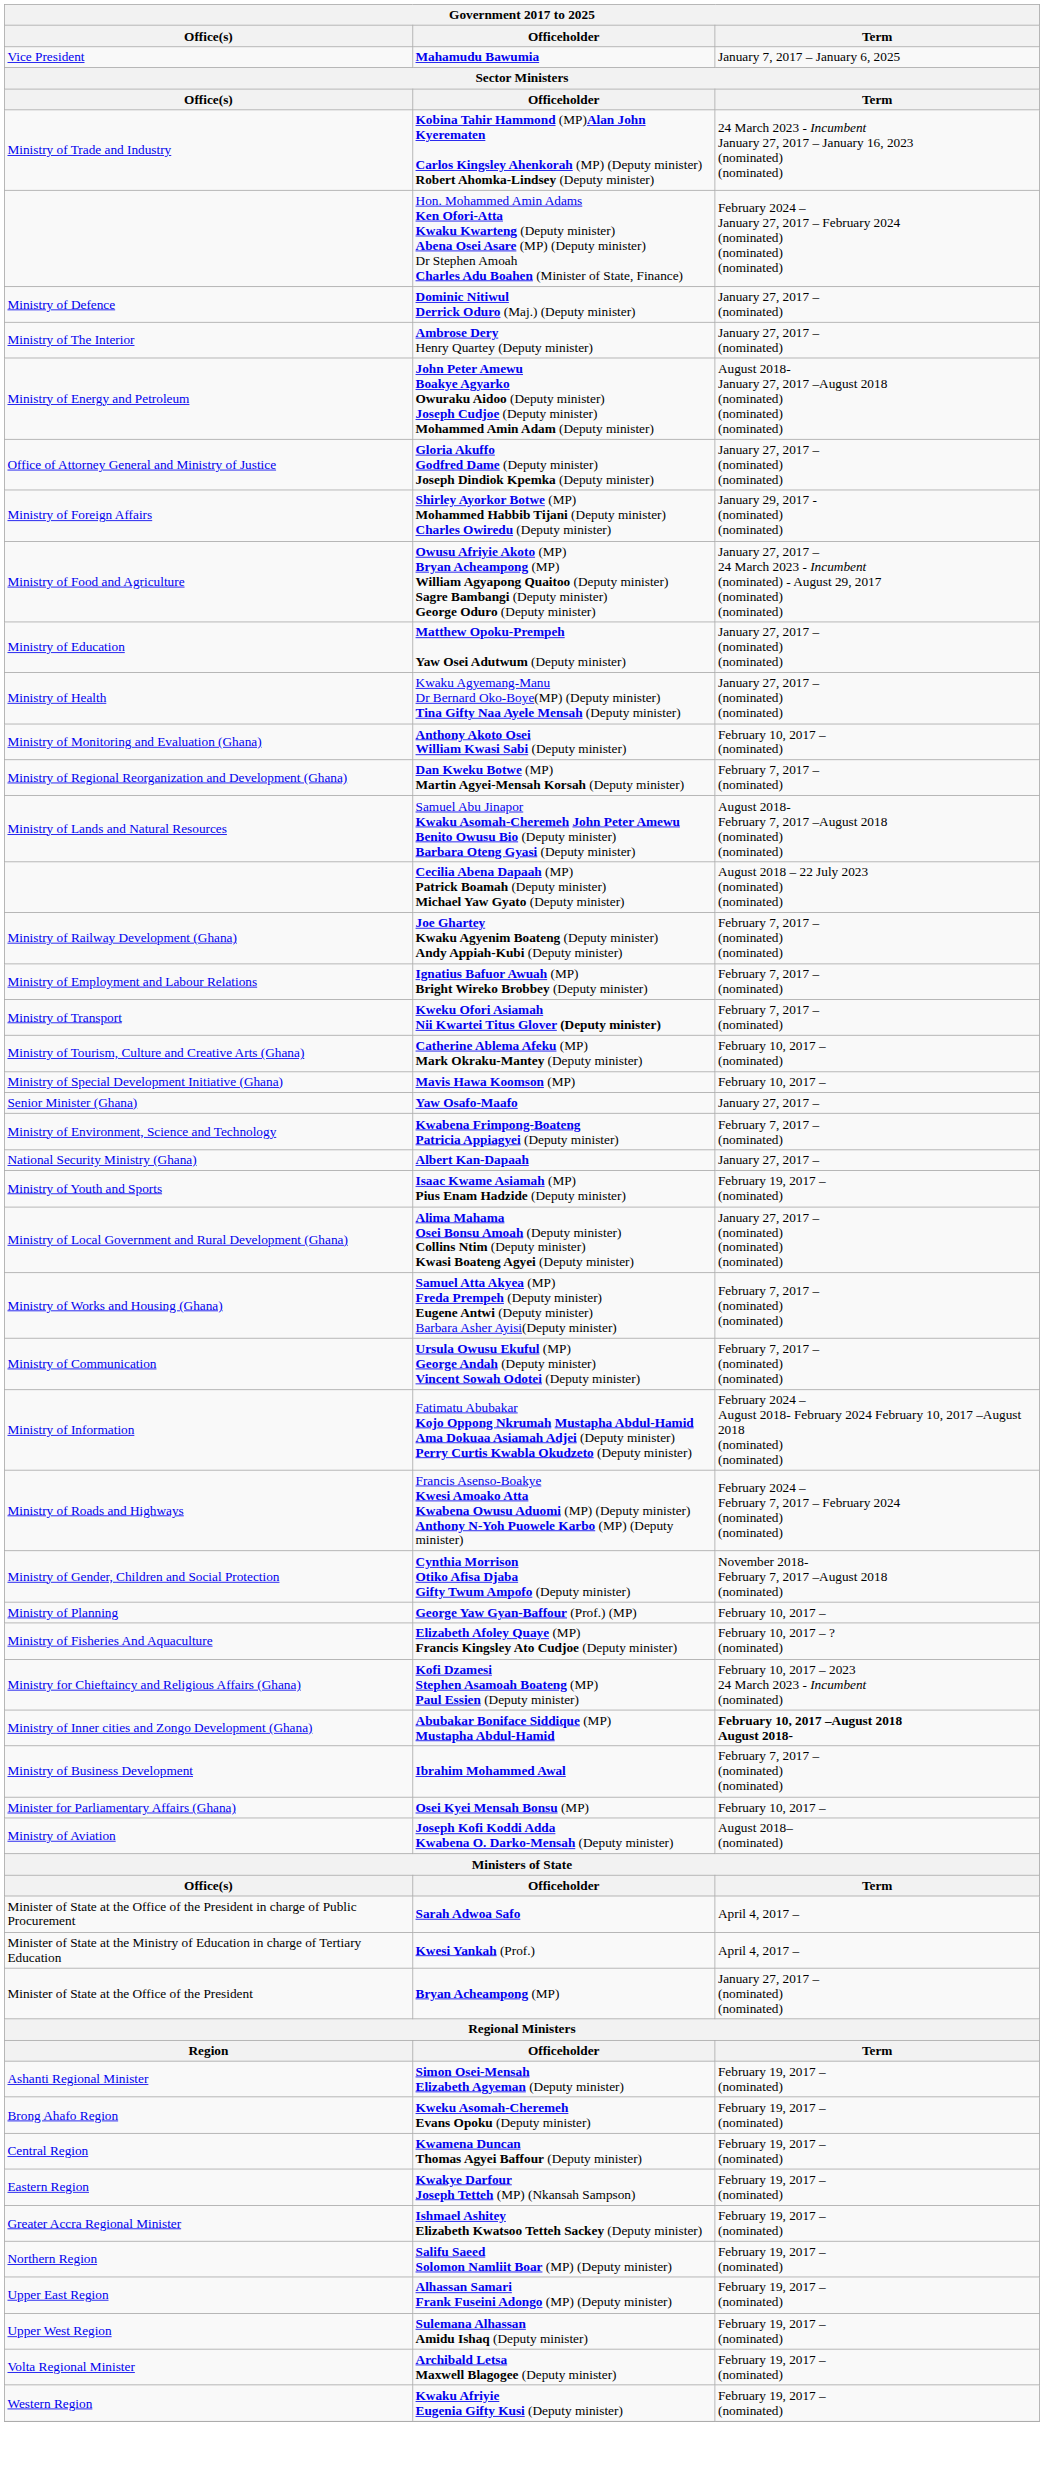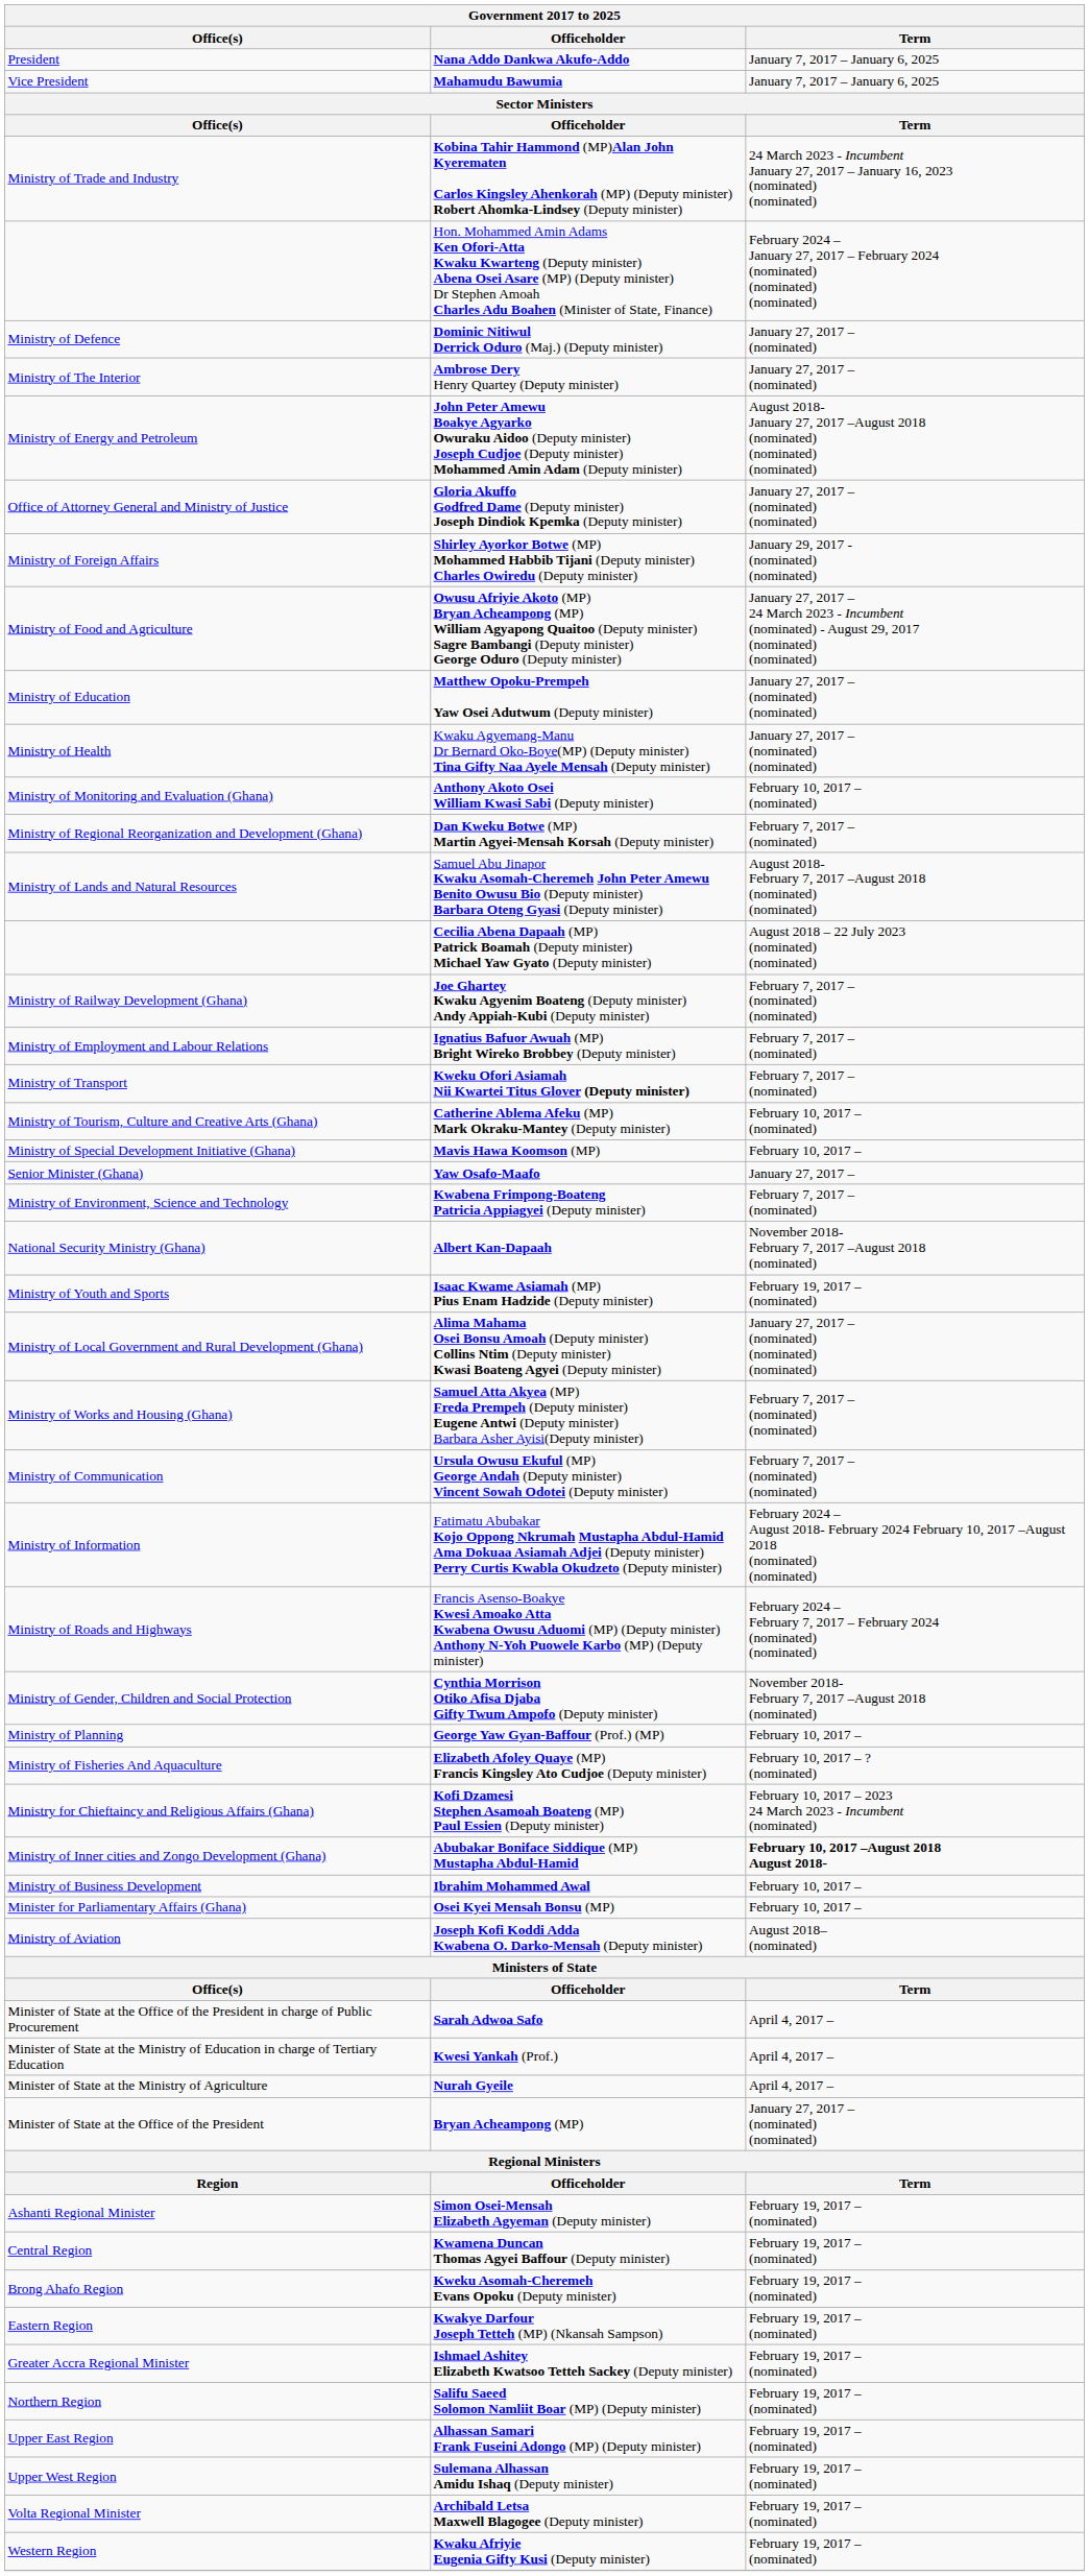+ row: President | Nana Addo Dankwa Akufo-Addo | January 7, 2017 – January 6, 2025
Albert Kan-Dapaah | Term: January 27, 2017 – -> November 2018- February 7, 2017 –August 2018 (nominated)
Ibrahim Mohammed Awal | Term: February 7, 2017 – (nominated) (nominated) -> February 10, 2017 –
+ row: Minister of State at the Ministry of Agriculture | Nurah Gyeile | April 4, 2017 –
rows swapped: Kweku Asomah-Cheremeh Evans Opoku (Deputy minister) <-> Kwamena Duncan Thomas Agyei Baffour (Deputy minister)
